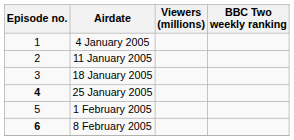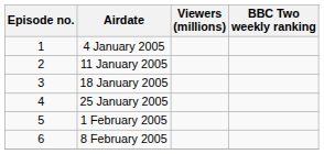25 January 2005 | Episode no.: bold -> normal
8 February 2005 | Episode no.: bold -> normal
